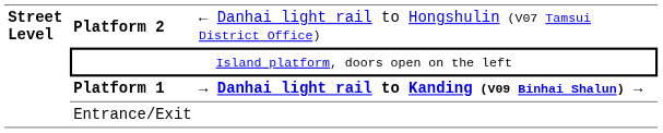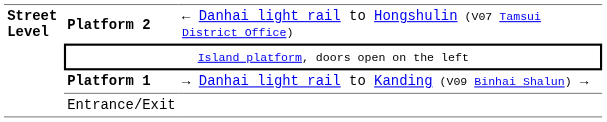Platform 1 | column 3: bold -> normal
